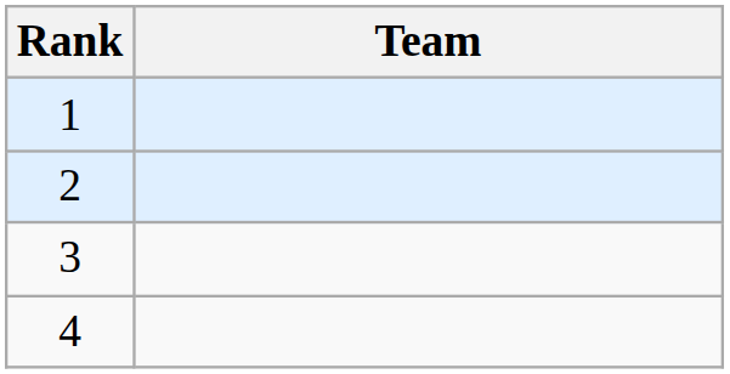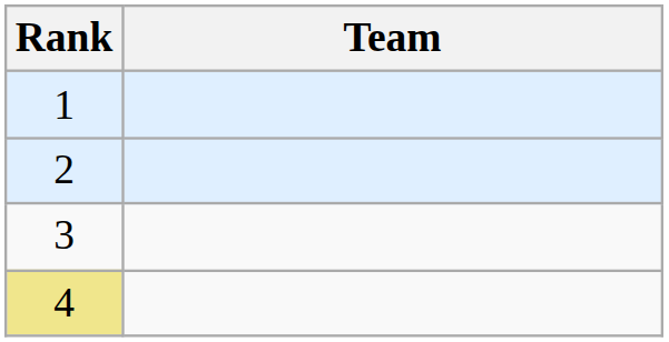4 | Rank: no background -> khaki background
